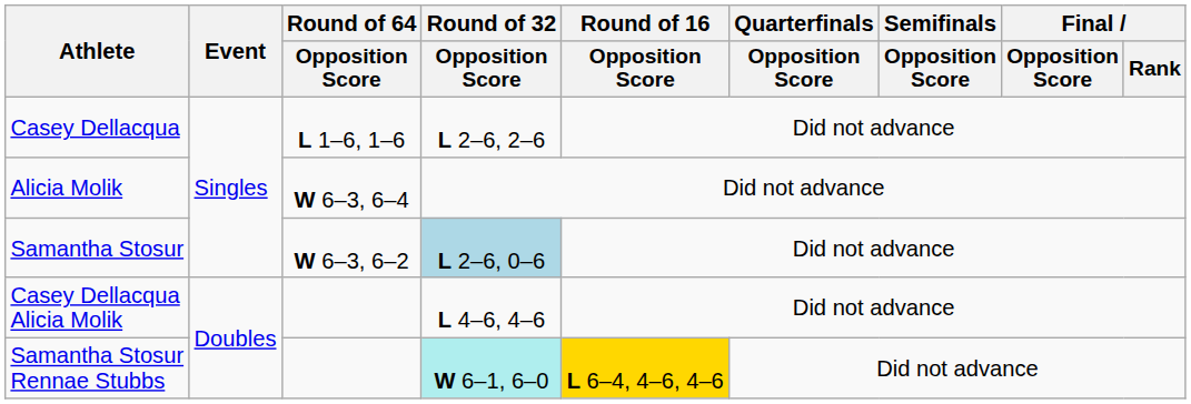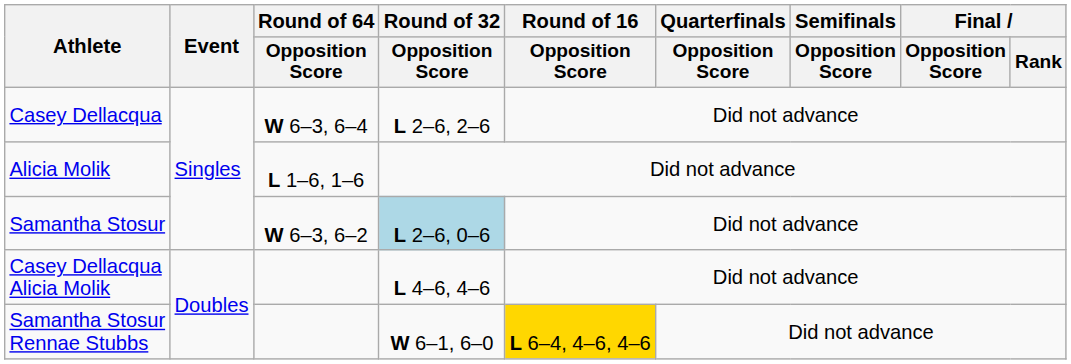Casey Dellacqua | Round of 64 / Opposition Score: L 1–6, 1–6 -> W 6–3, 6–4
Alicia Molik | Round of 64 / Opposition Score: W 6–3, 6–4 -> L 1–6, 1–6
Samantha Stosur Rennae Stubbs | Round of 32 / Opposition Score: paleturquoise background -> no background
